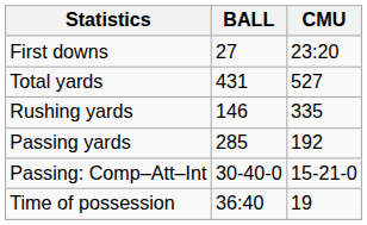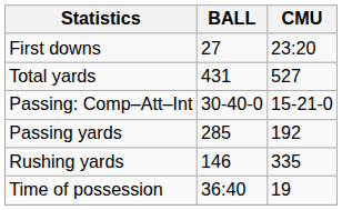rows swapped: Rushing yards <-> Passing: Comp–Att–Int
